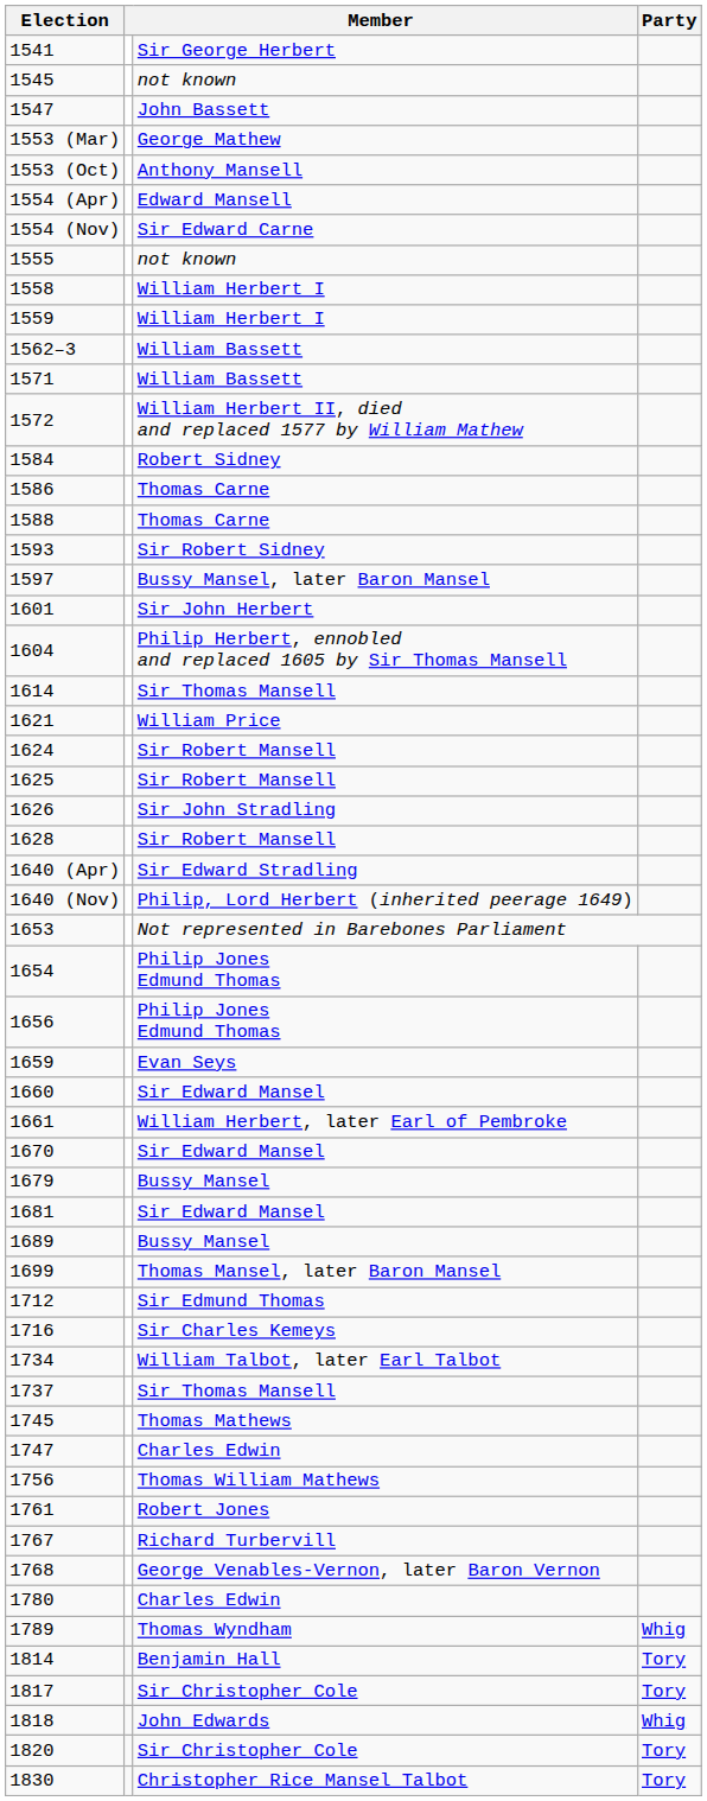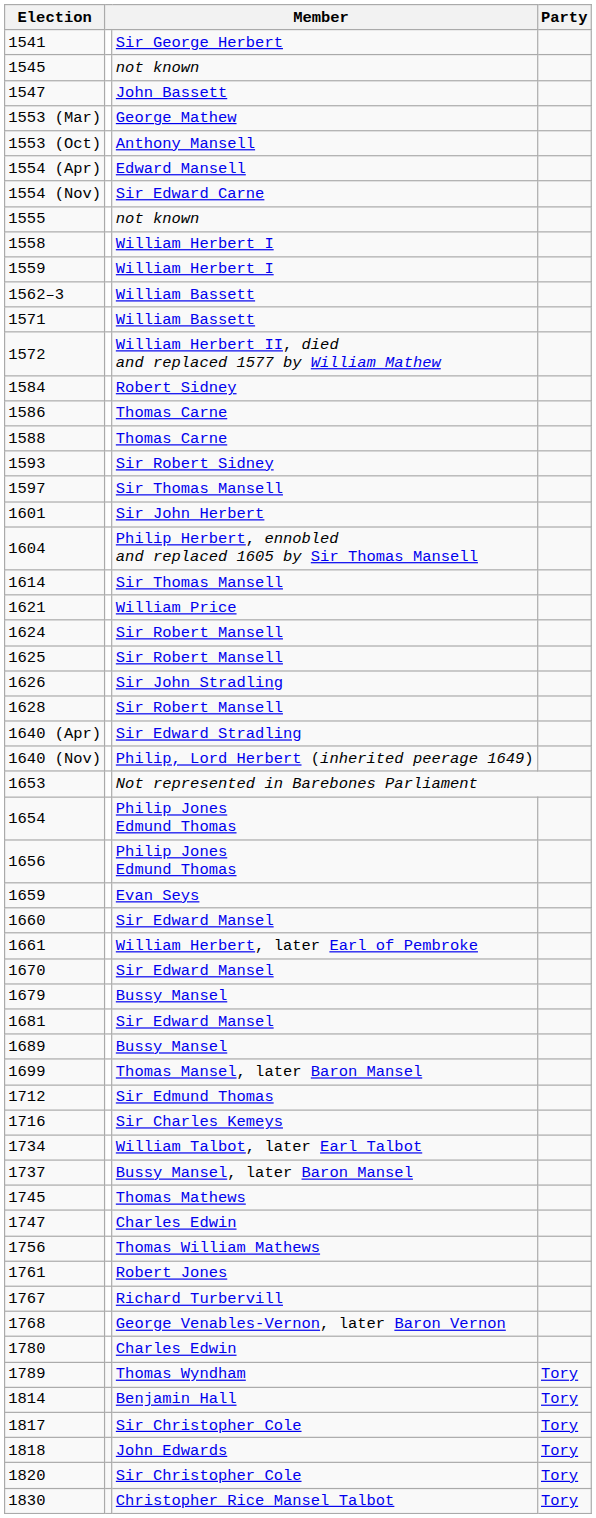1597 | column 3: Bussy Mansel, later Baron Mansel -> Sir Thomas Mansell
1737 | column 3: Sir Thomas Mansell -> Bussy Mansel, later Baron Mansel
1789 | Party: Whig -> Tory
1818 | Party: Whig -> Tory
